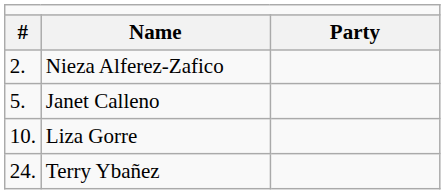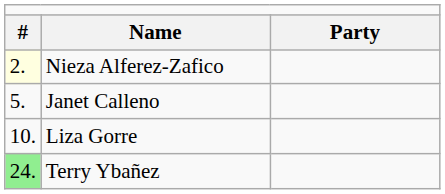Nieza Alferez-Zafico | column 1: no background -> lightyellow background
Terry Ybañez | column 1: no background -> lightgreen background
